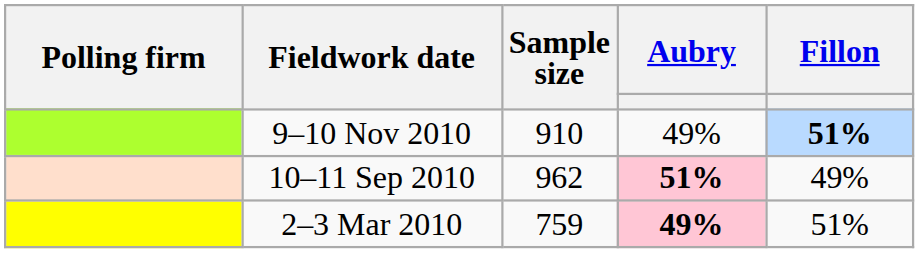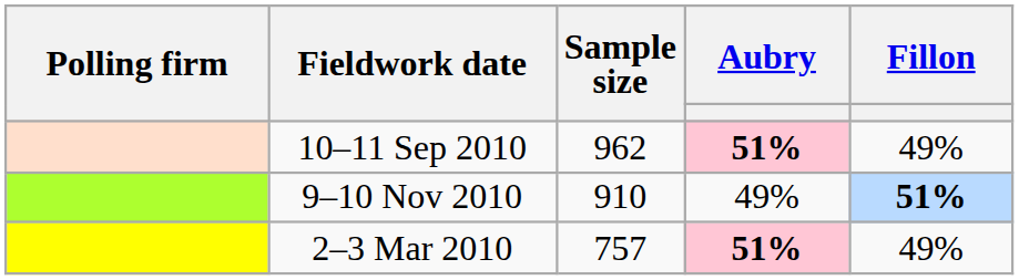rows swapped: 9–10 Nov 2010 <-> 10–11 Sep 2010
2–3 Mar 2010 | Sample size: 759 -> 757
2–3 Mar 2010 | Aubry: 49% -> 51%
2–3 Mar 2010 | Fillon: 51% -> 49%
